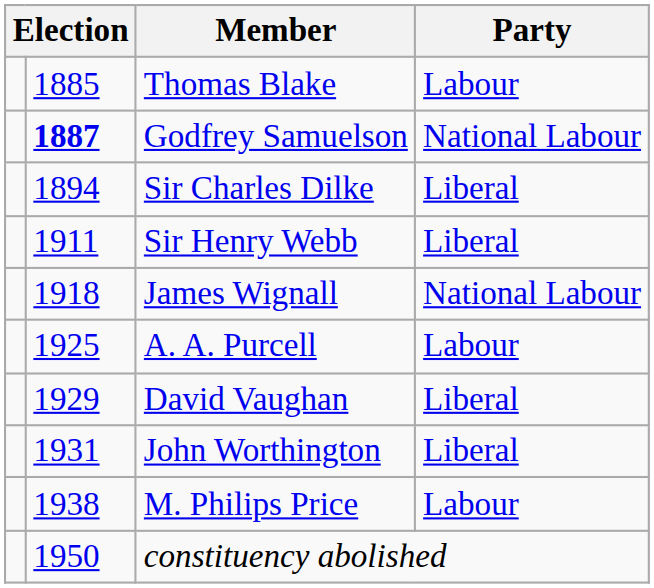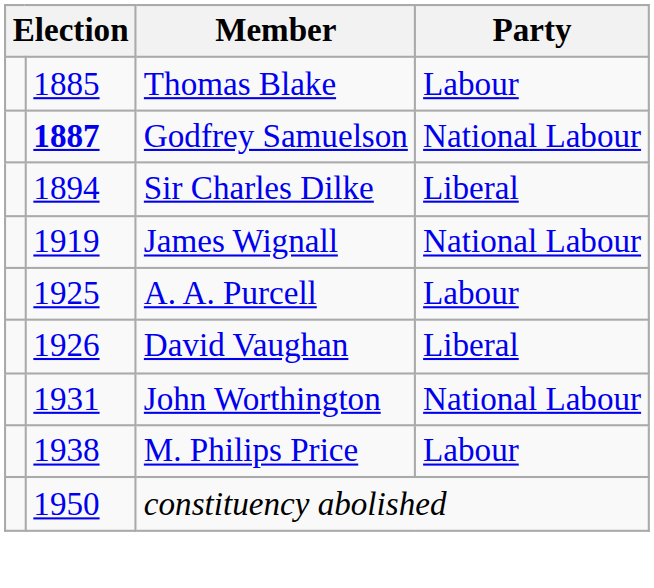- row: 1911 | Sir Henry Webb | Liberal
James Wignall | column 2: 1918 -> 1919
David Vaughan | column 2: 1929 -> 1926
John Worthington | Party: Liberal -> National Labour
